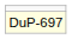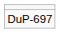row 2 | column 1: lightyellow background -> no background
